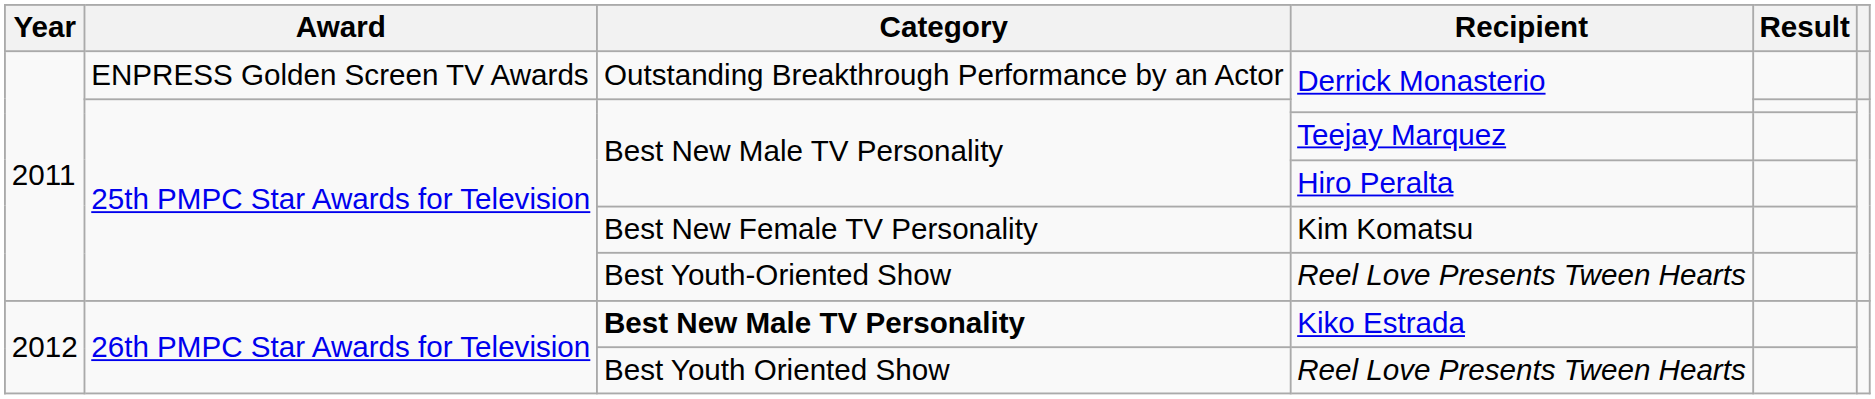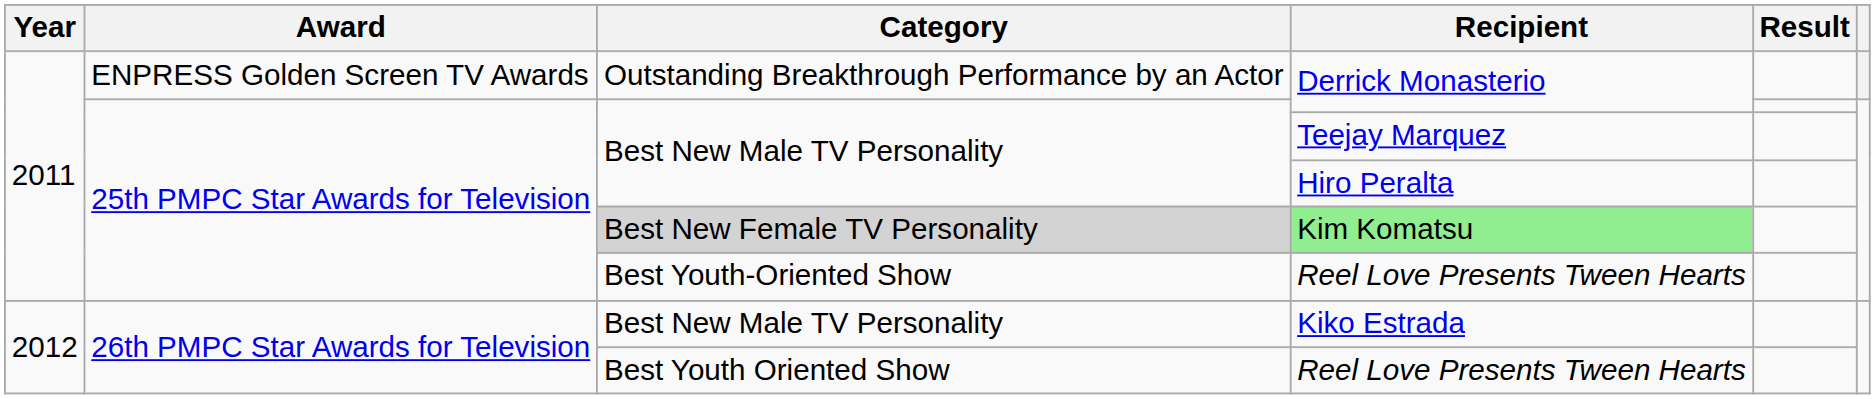Kim Komatsu | Category: no background -> lightgrey background
Kim Komatsu | Recipient: no background -> lightgreen background
Kiko Estrada | Category: bold -> normal
